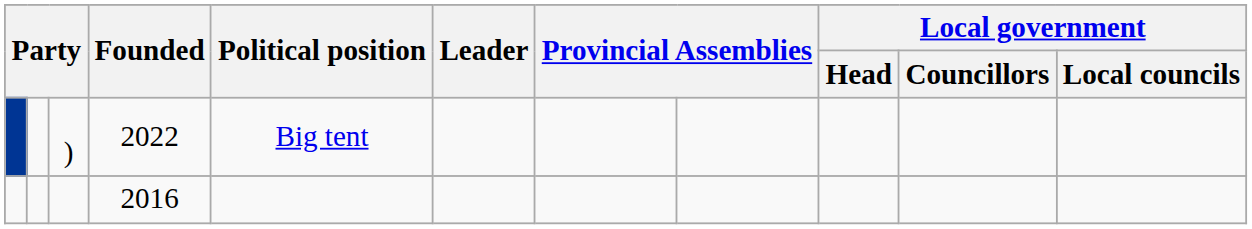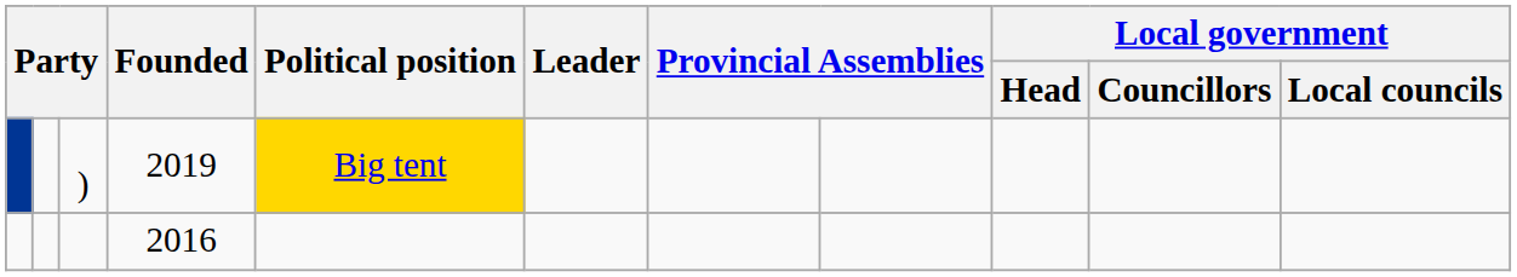) | Founded: 2022 -> 2019
) | Political position: no background -> gold background
